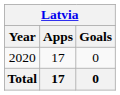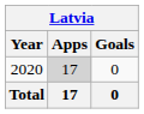2020 | Apps: no background -> lightgrey background
